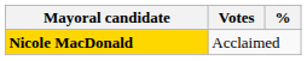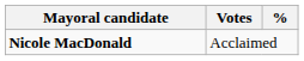Nicole MacDonald | Mayoral candidate: gold background -> no background
